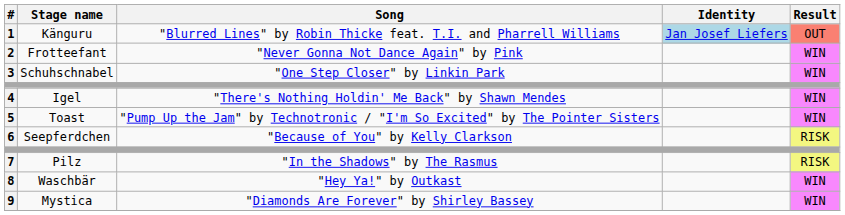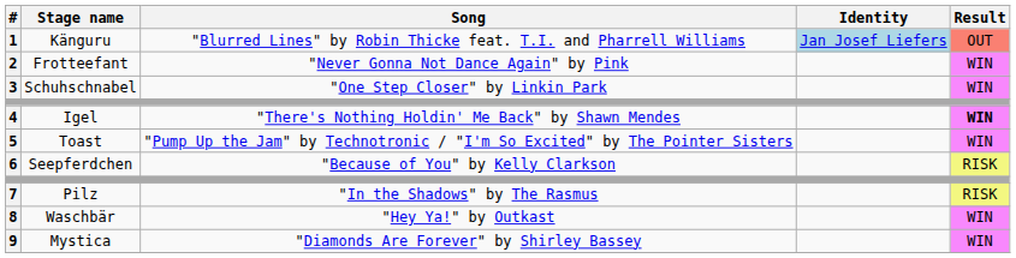Igel | Result: normal -> bold
